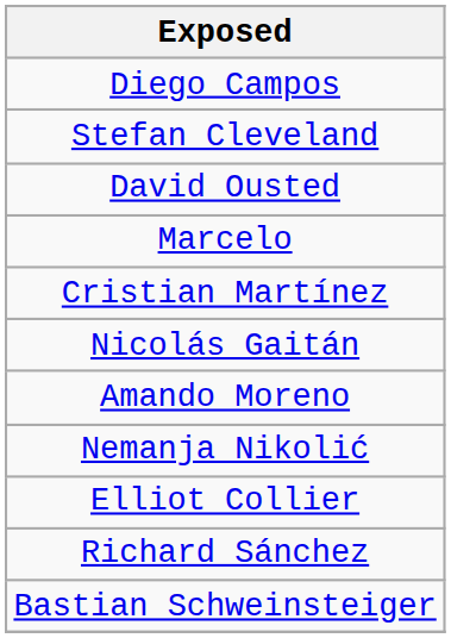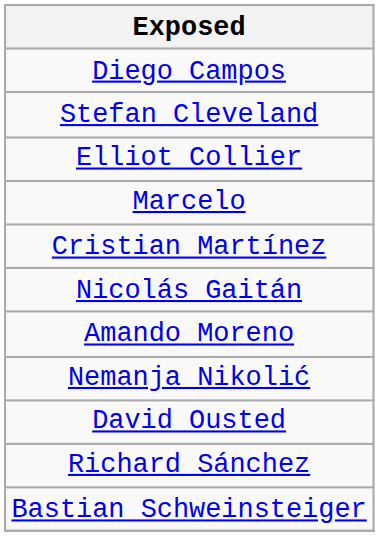row 4 | column 1: David Ousted -> Elliot Collier
row 10 | column 1: Elliot Collier -> David Ousted
